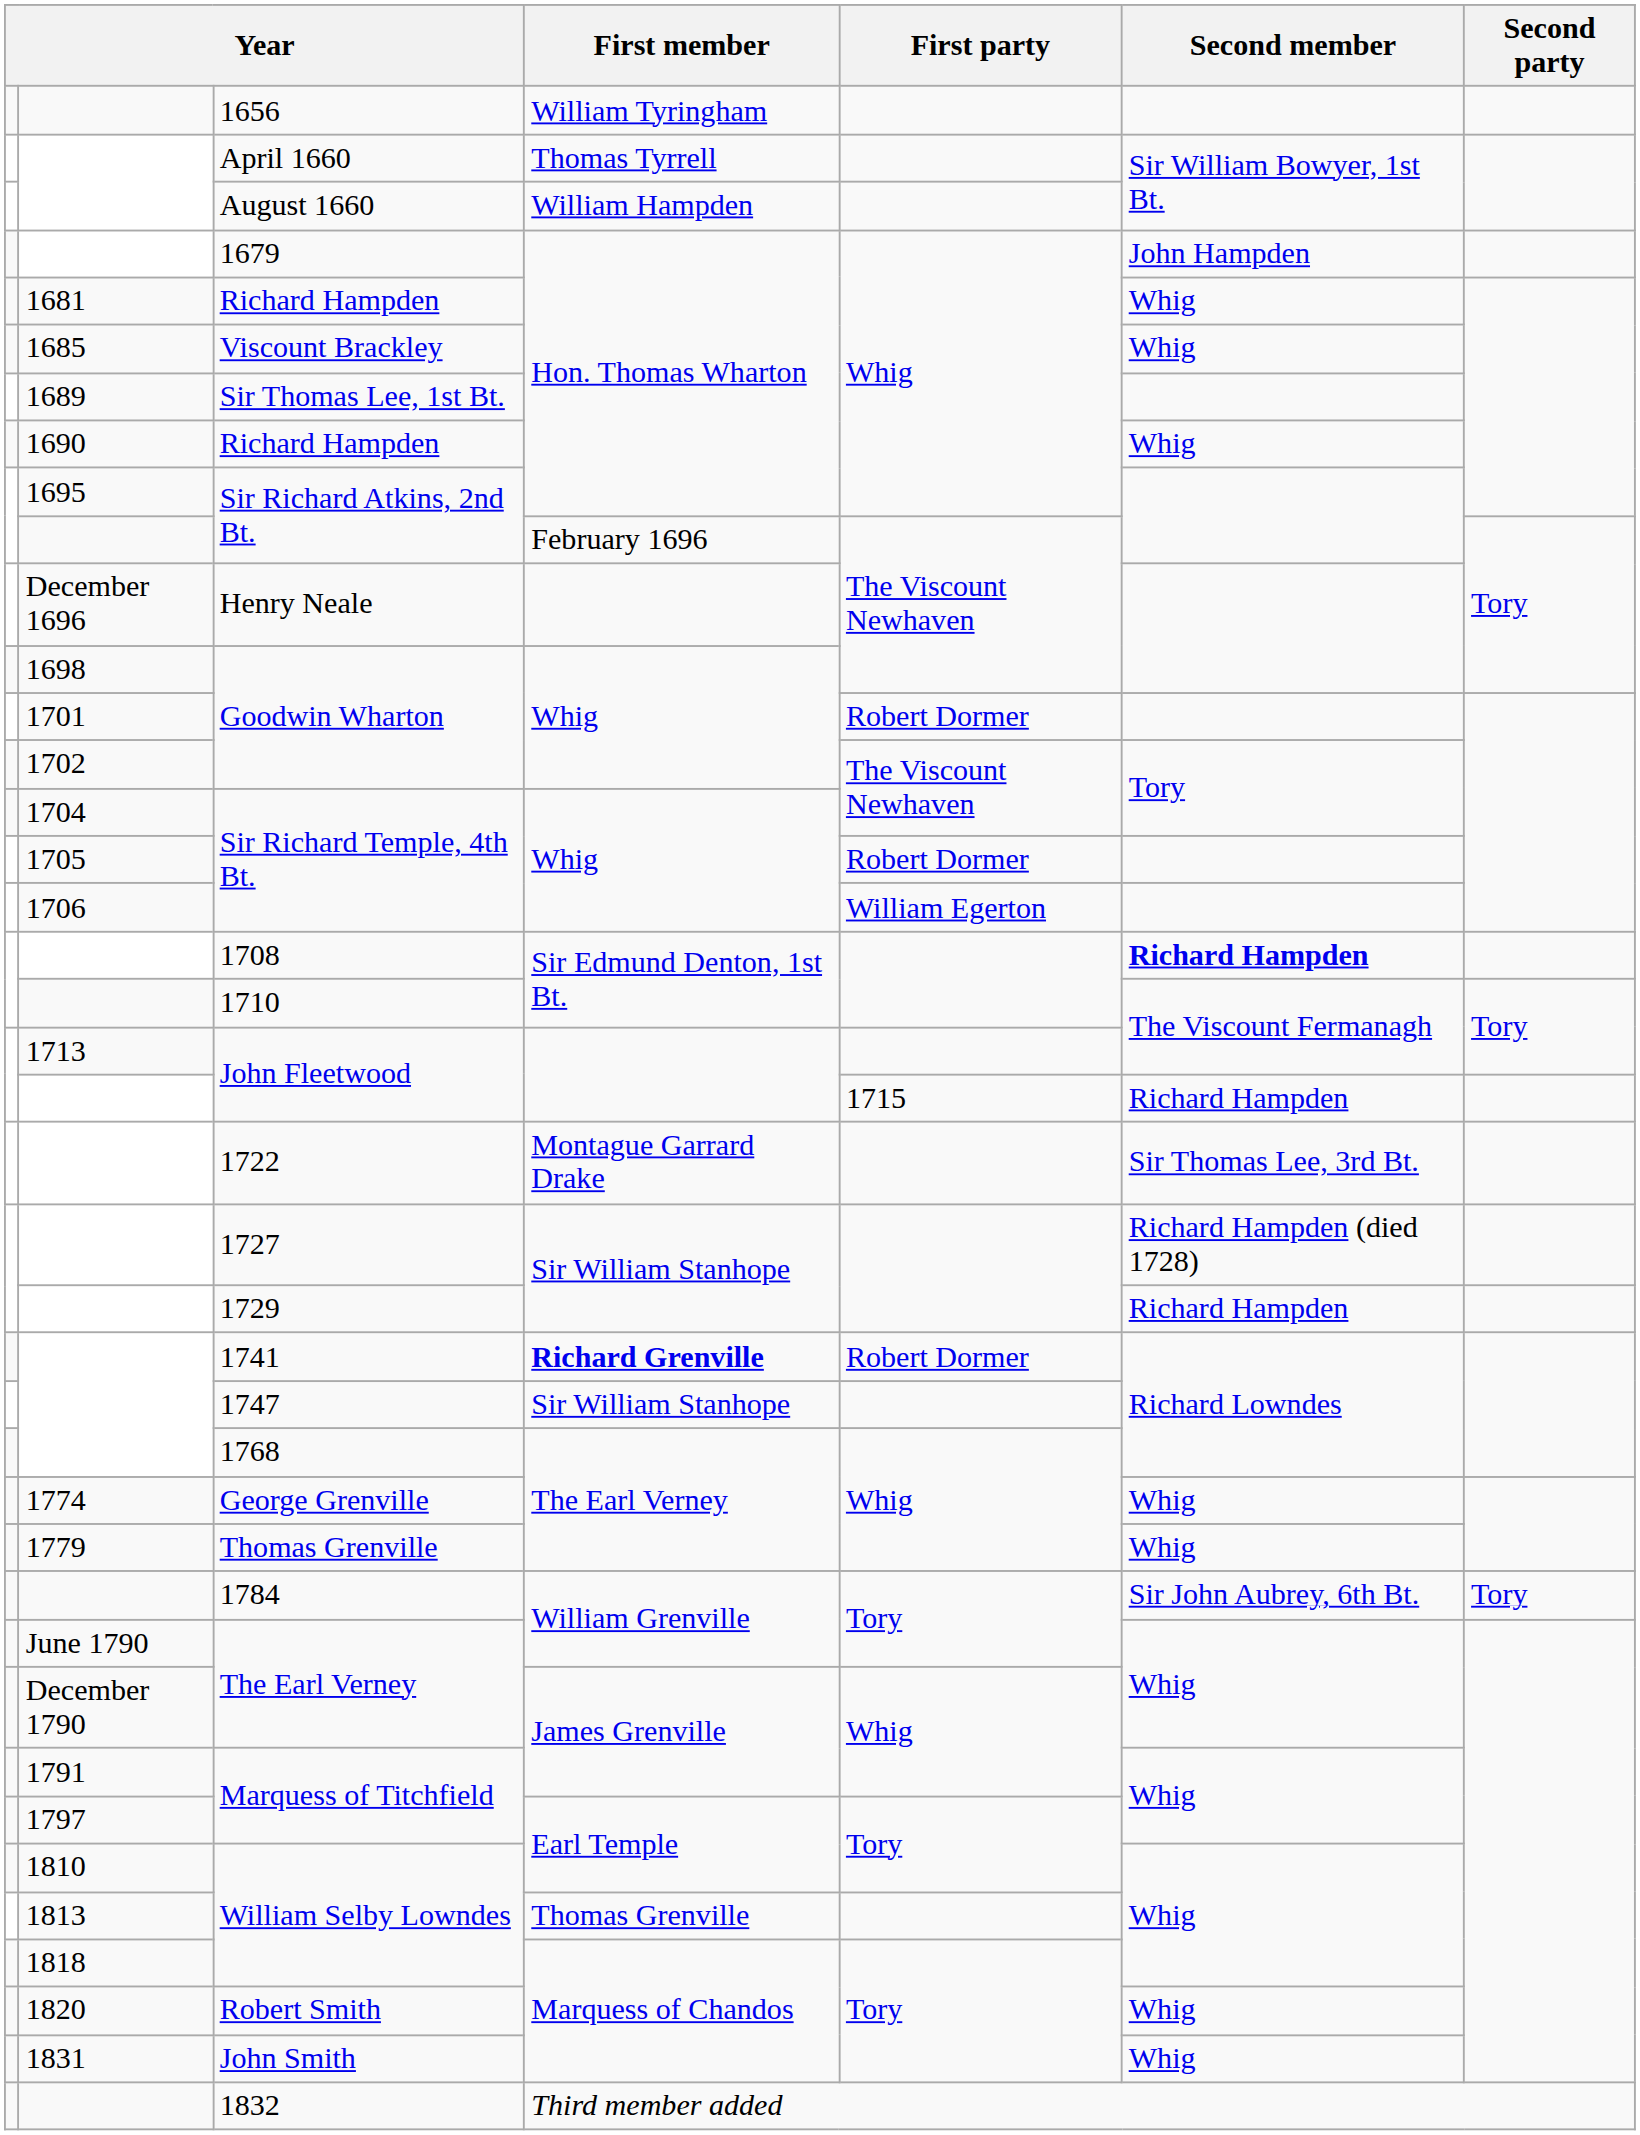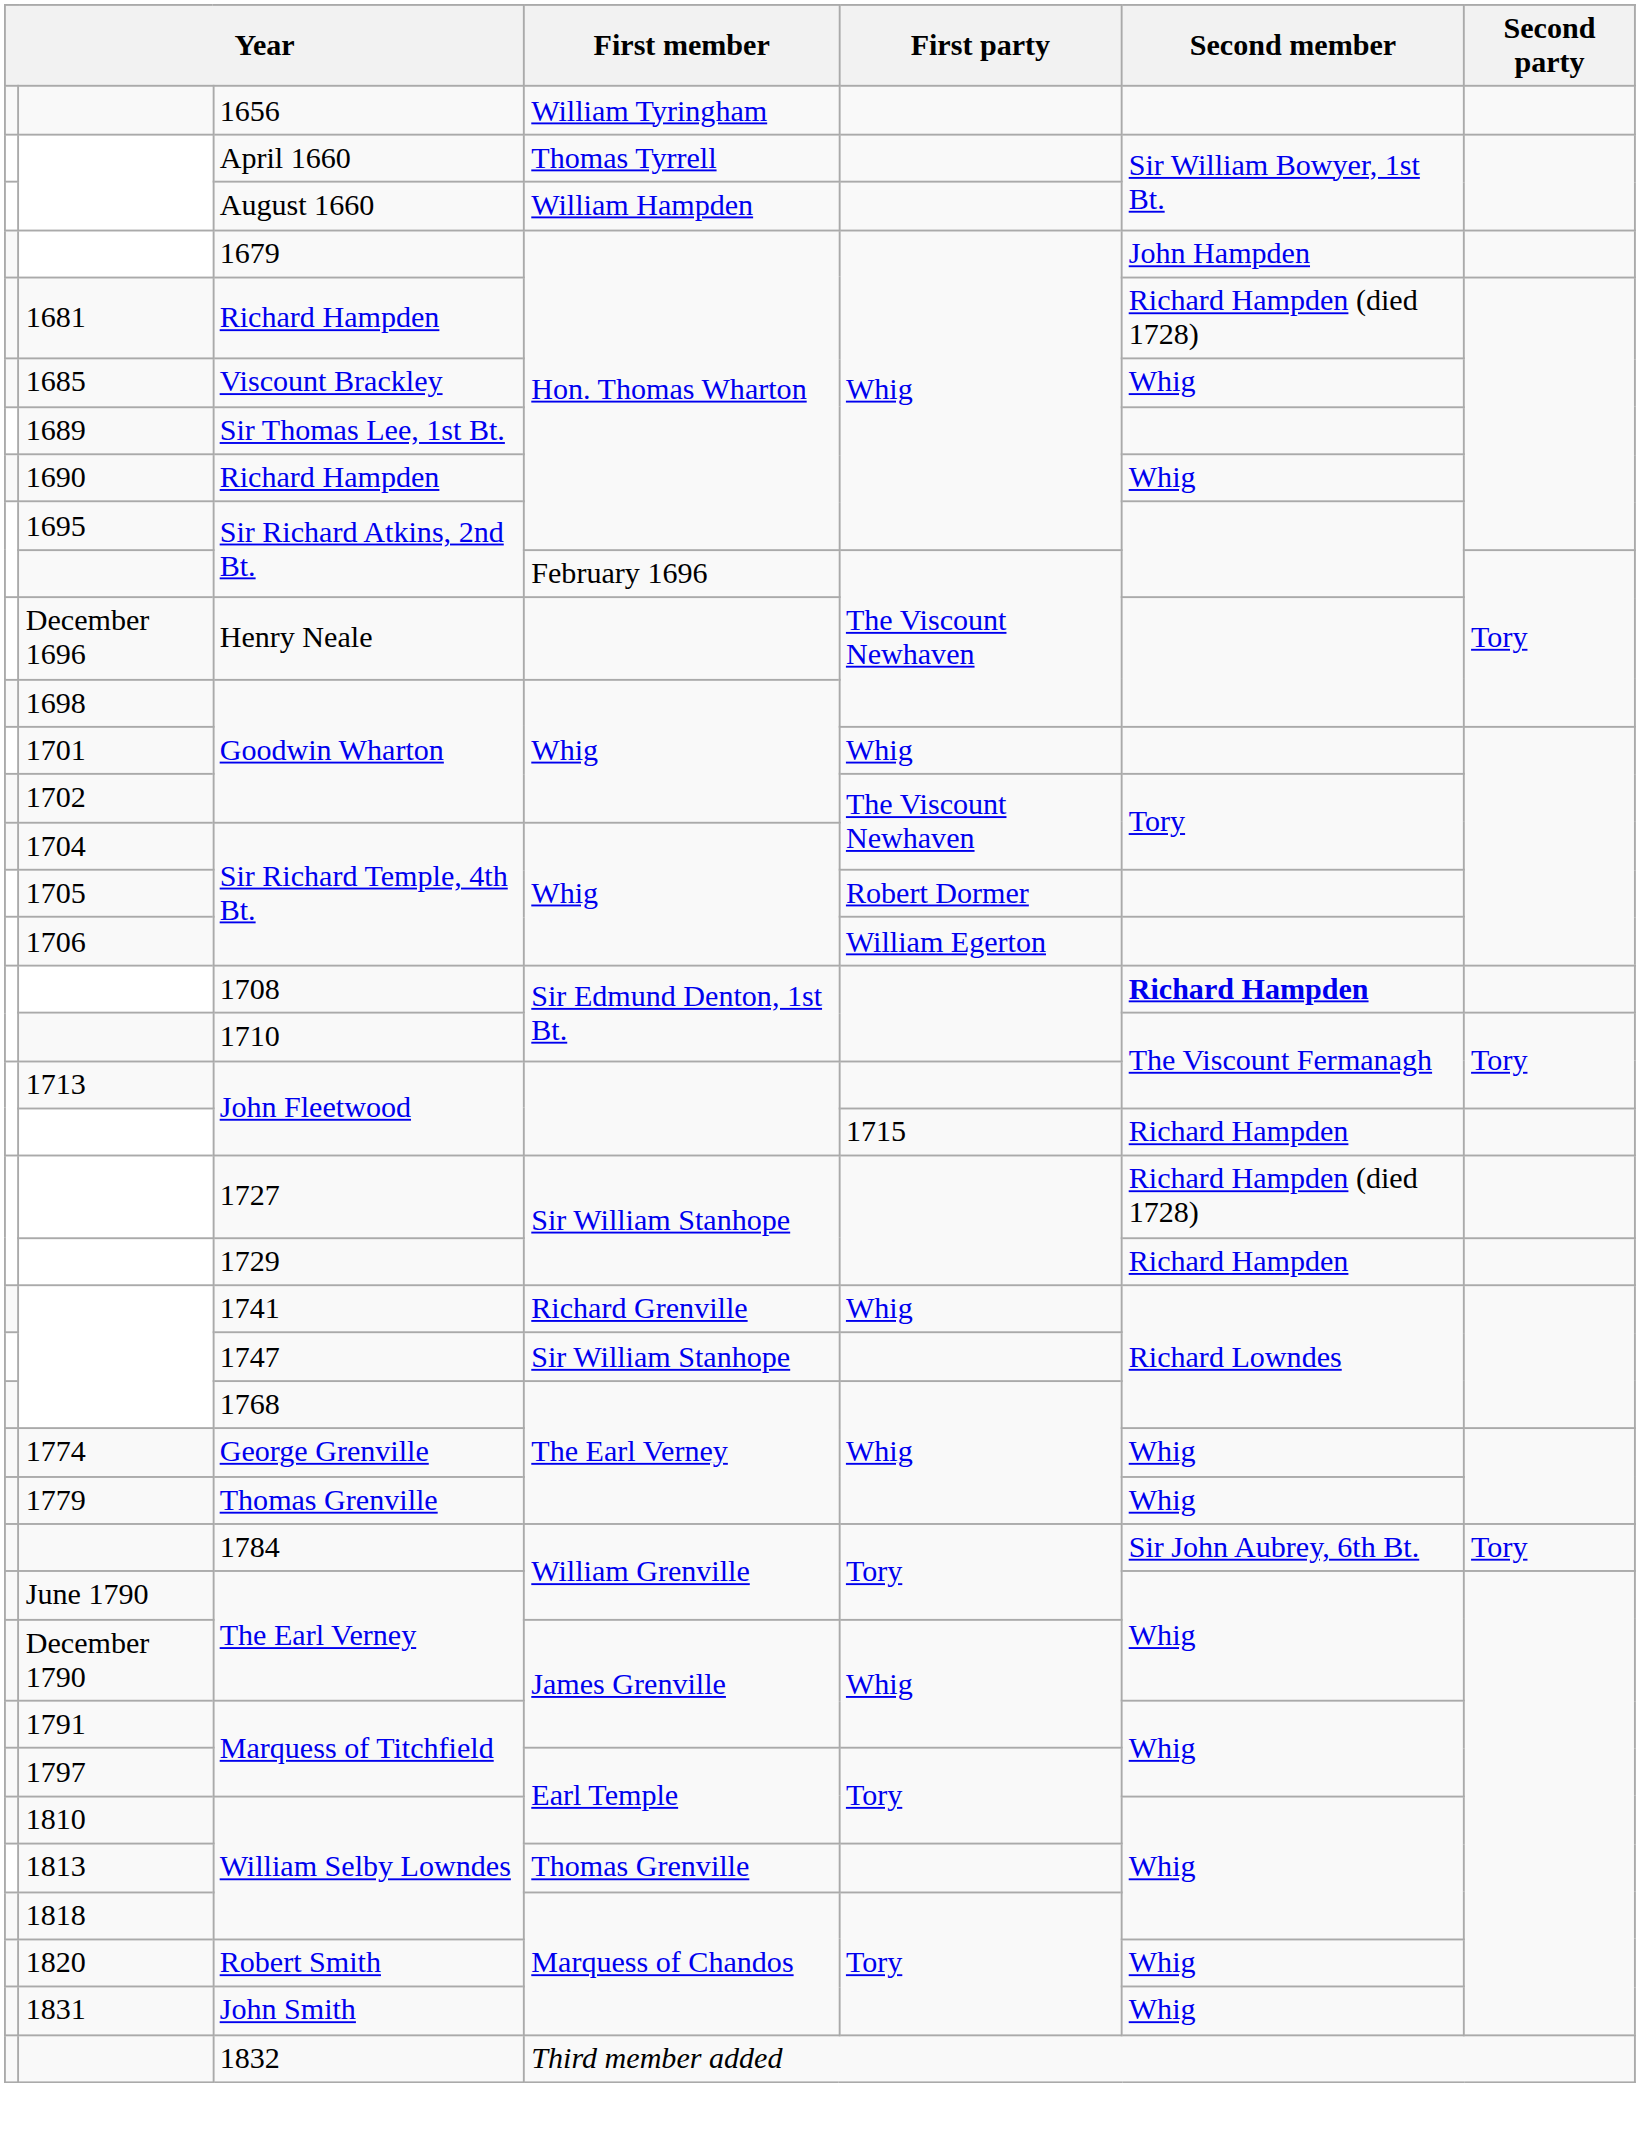1681 / Richard Hampden | Second member: Whig -> Richard Hampden (died 1728)
1701 / Goodwin Wharton | First party: Robert Dormer -> Whig
- row: 1722 | Montague Garrard Drake | Sir Thomas Lee, 3rd Bt.
1741 | First member: bold -> normal
1741 | First party: Robert Dormer -> Whig
